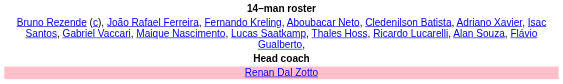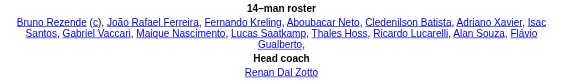row 4 | column 1: pink background -> no background
